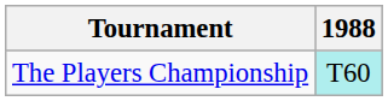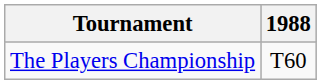The Players Championship | 1988: paleturquoise background -> no background
